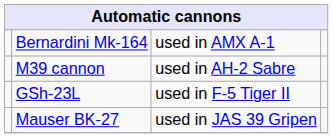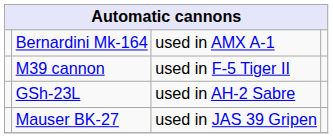M39 cannon | column 3: used in AH-2 Sabre -> used in F-5 Tiger II
GSh-23L | column 3: used in F-5 Tiger II -> used in AH-2 Sabre
